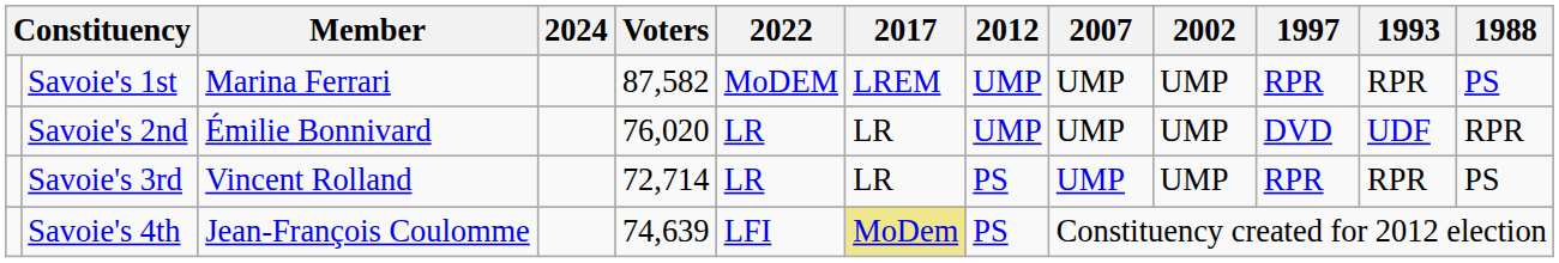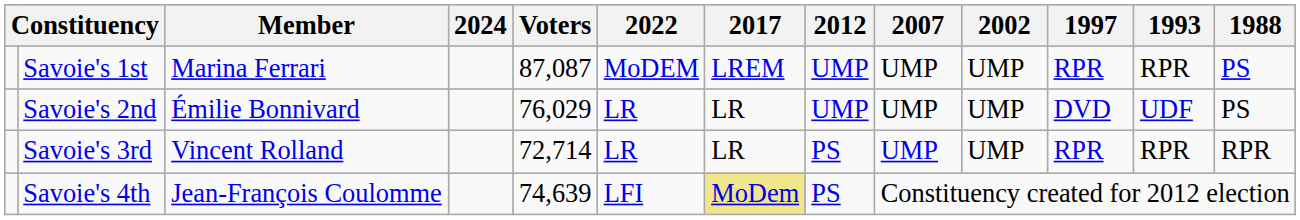Savoie's 1st | Voters: 87,582 -> 87,087
Savoie's 2nd | Voters: 76,020 -> 76,029
Savoie's 2nd | 1988: RPR -> PS
Savoie's 3rd | 1988: PS -> RPR
